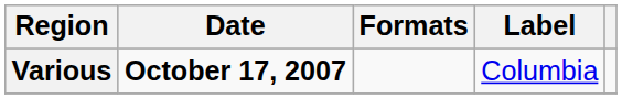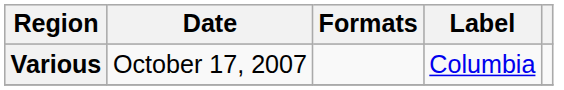Various | Date: bold -> normal
